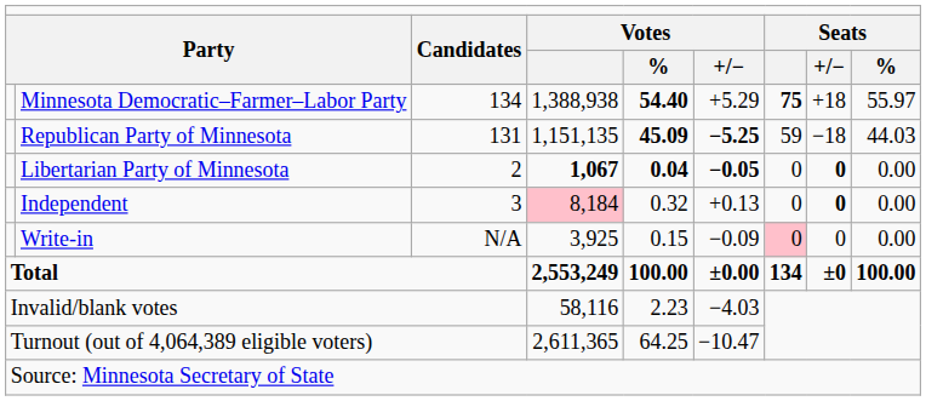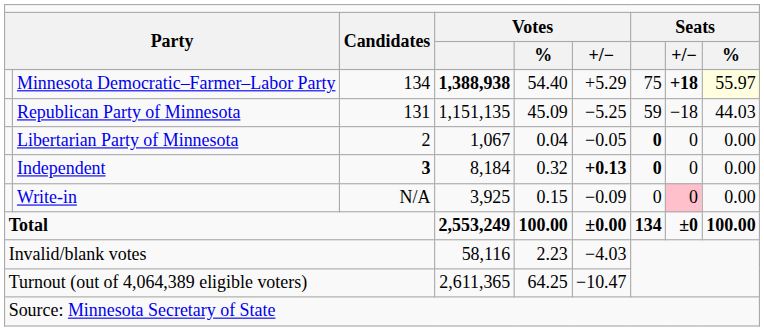Minnesota Democratic–Farmer–Labor Party | column 4: normal -> bold
Minnesota Democratic–Farmer–Labor Party | column 5: bold -> normal
Minnesota Democratic–Farmer–Labor Party | column 7: bold -> normal
Minnesota Democratic–Farmer–Labor Party | column 8: normal -> bold
Minnesota Democratic–Farmer–Labor Party | column 9: no background -> lightyellow background
Republican Party of Minnesota | column 5: bold -> normal
Republican Party of Minnesota | column 6: bold -> normal
Libertarian Party of Minnesota | column 4: bold -> normal
Libertarian Party of Minnesota | column 5: bold -> normal
Libertarian Party of Minnesota | column 6: bold -> normal
Libertarian Party of Minnesota | column 7: normal -> bold
Libertarian Party of Minnesota | column 8: bold -> normal
Independent | column 3: normal -> bold
Independent | column 4: pink background -> no background
Independent | column 6: normal -> bold
Independent | column 7: normal -> bold
Independent | column 8: bold -> normal
Write-in | column 7: pink background -> no background
Write-in | column 8: no background -> pink background
